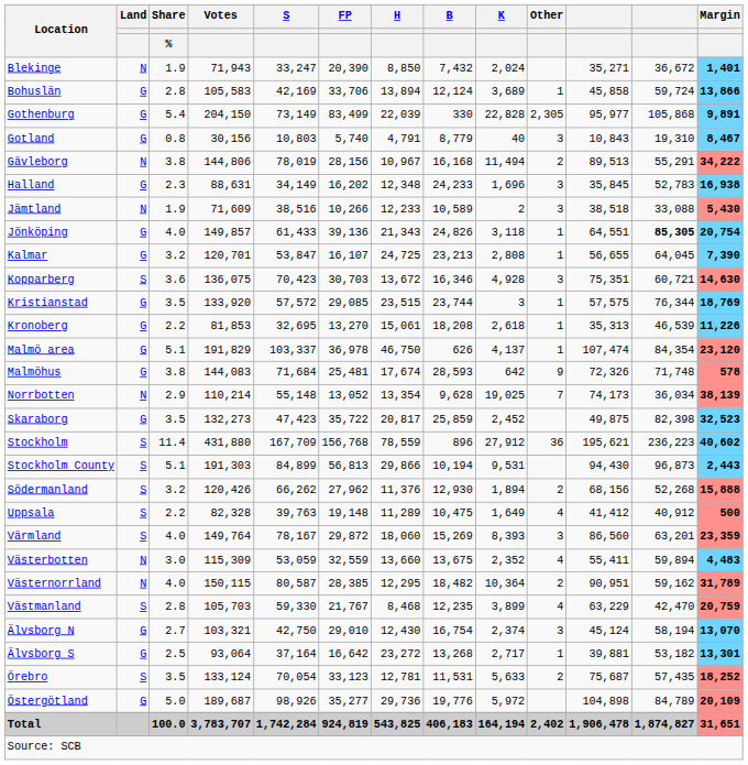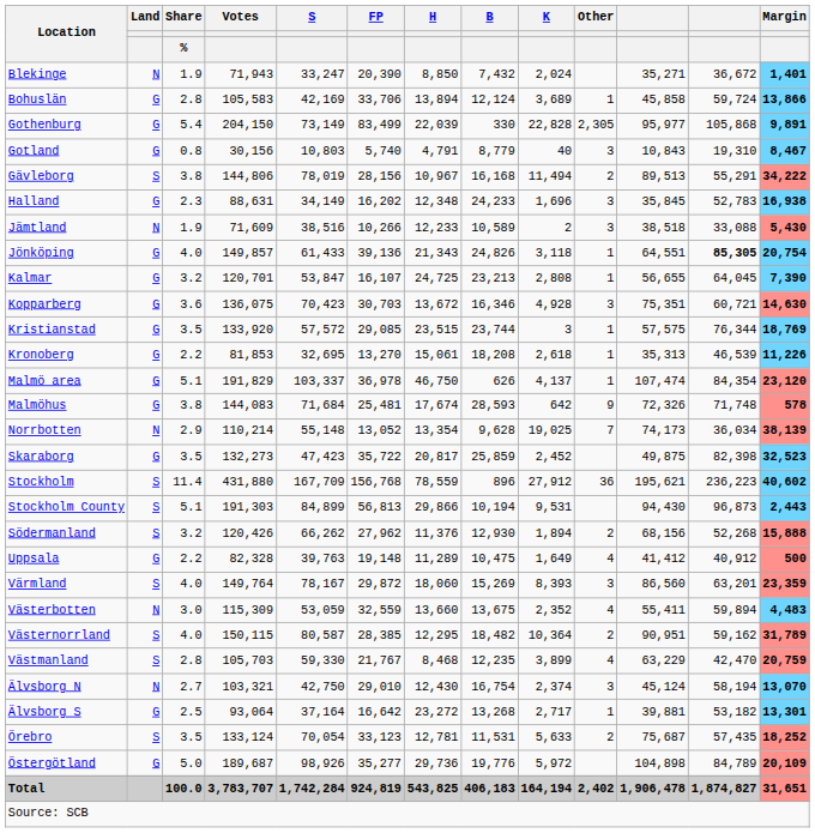Gävleborg | Land: N -> S
Kopparberg | Land: S -> G
Uppsala | Land: S -> G
Västernorrland | Land: N -> S
Älvsborg N | Land: G -> N
